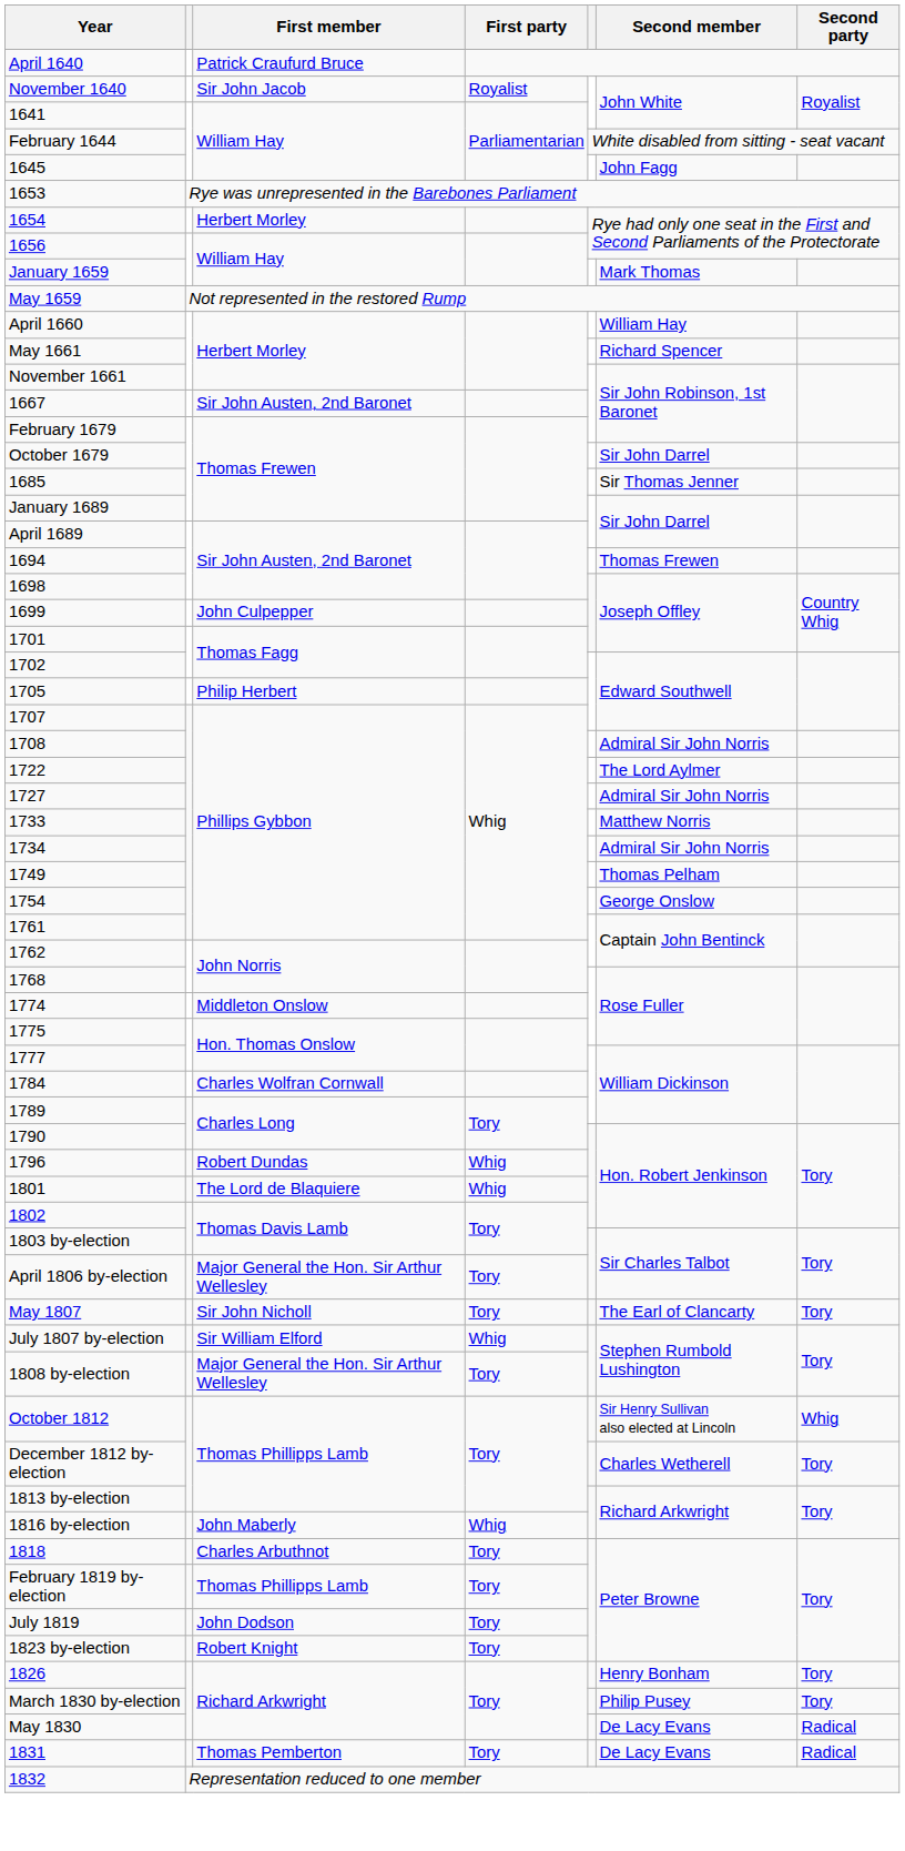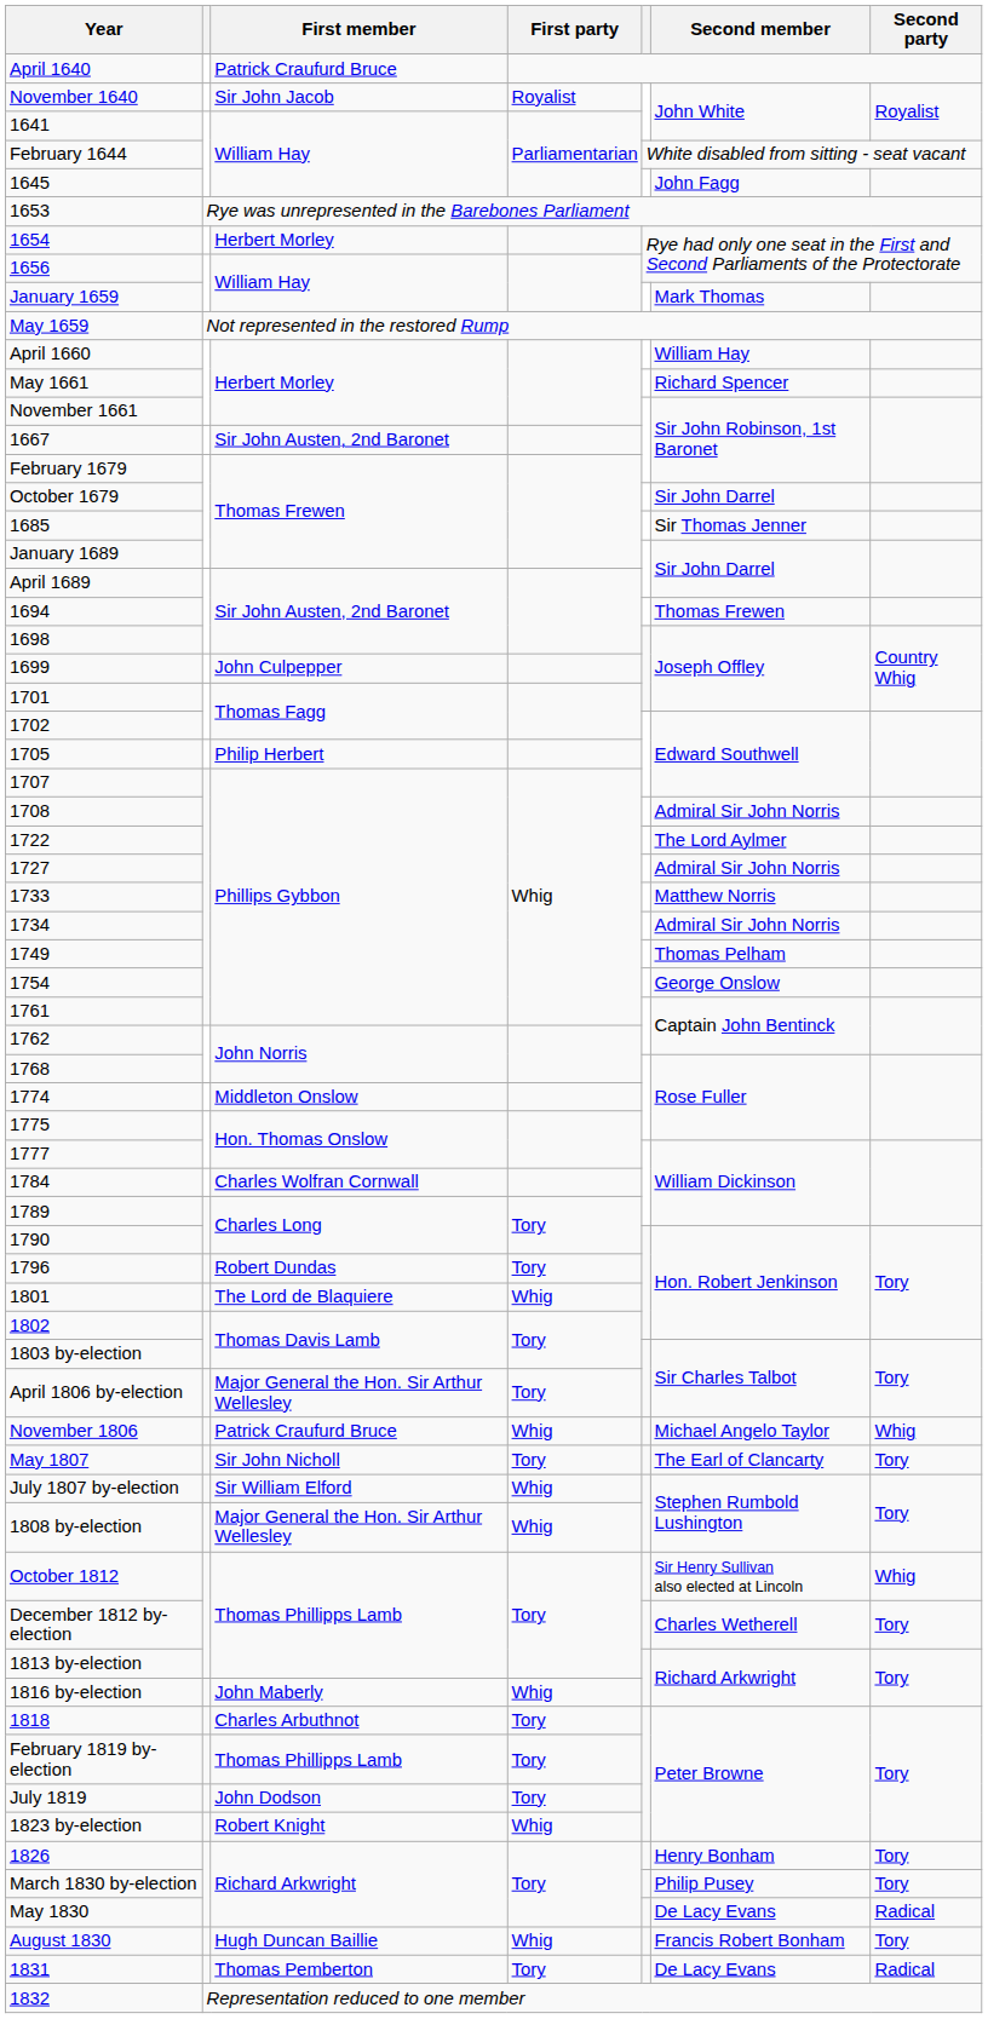1796 | First party: Whig -> Tory
+ row: November 1806 | Patrick Craufurd Bruce | Whig | Michael Angelo Taylor | Whig
1808 by-election | First party: Tory -> Whig
1823 by-election | First party: Tory -> Whig
+ row: August 1830 | Hugh Duncan Baillie | Whig | Francis Robert Bonham | Tory
